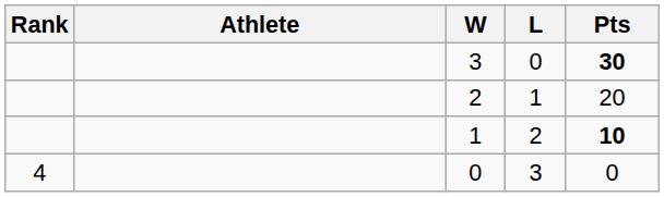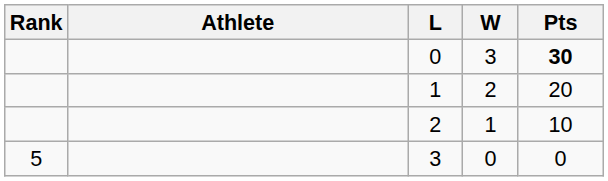columns swapped: W <-> L
row 4 | Pts: bold -> normal
row 5 | Rank: 4 -> 5
